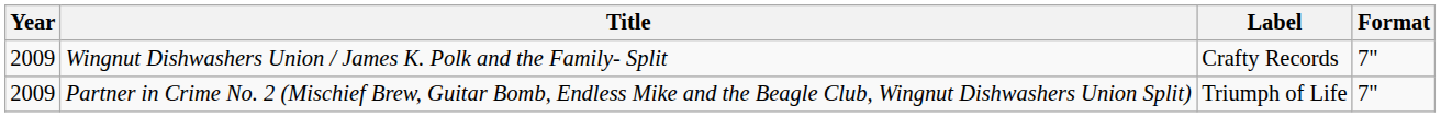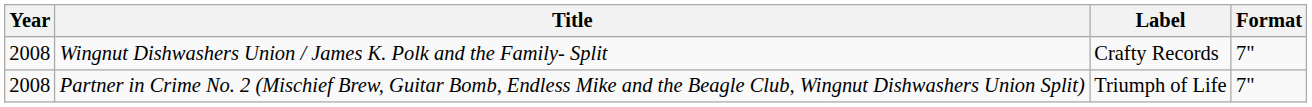row 2 | Year: 2009 -> 2008
row 3 | Year: 2009 -> 2008
